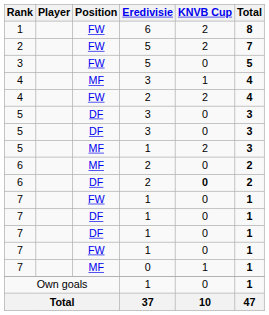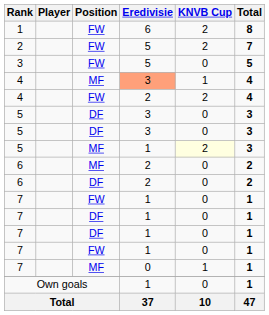4 / MF | Eredivisie: no background -> lightsalmon background
5 / MF | KNVB Cup: no background -> lightyellow background
6 / DF | KNVB Cup: bold -> normal
